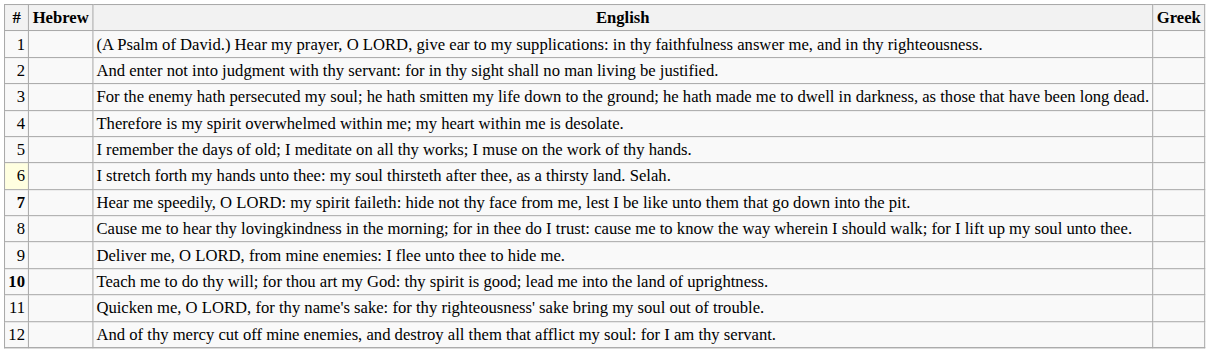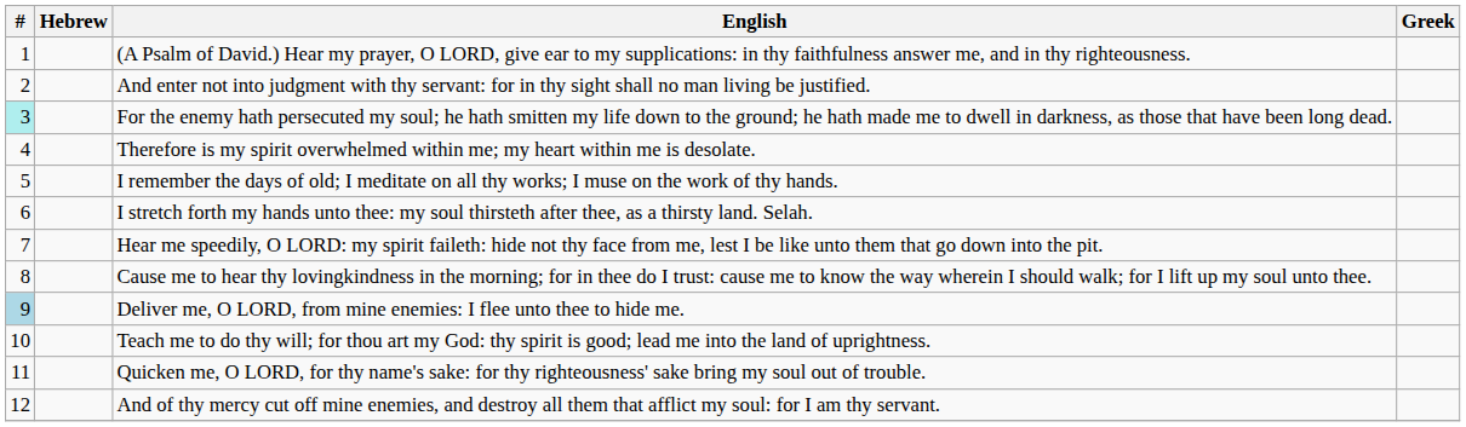row 4 | #: no background -> paleturquoise background
row 7 | #: lightyellow background -> no background
row 8 | #: bold -> normal
row 10 | #: no background -> lightblue background
row 11 | #: bold -> normal
